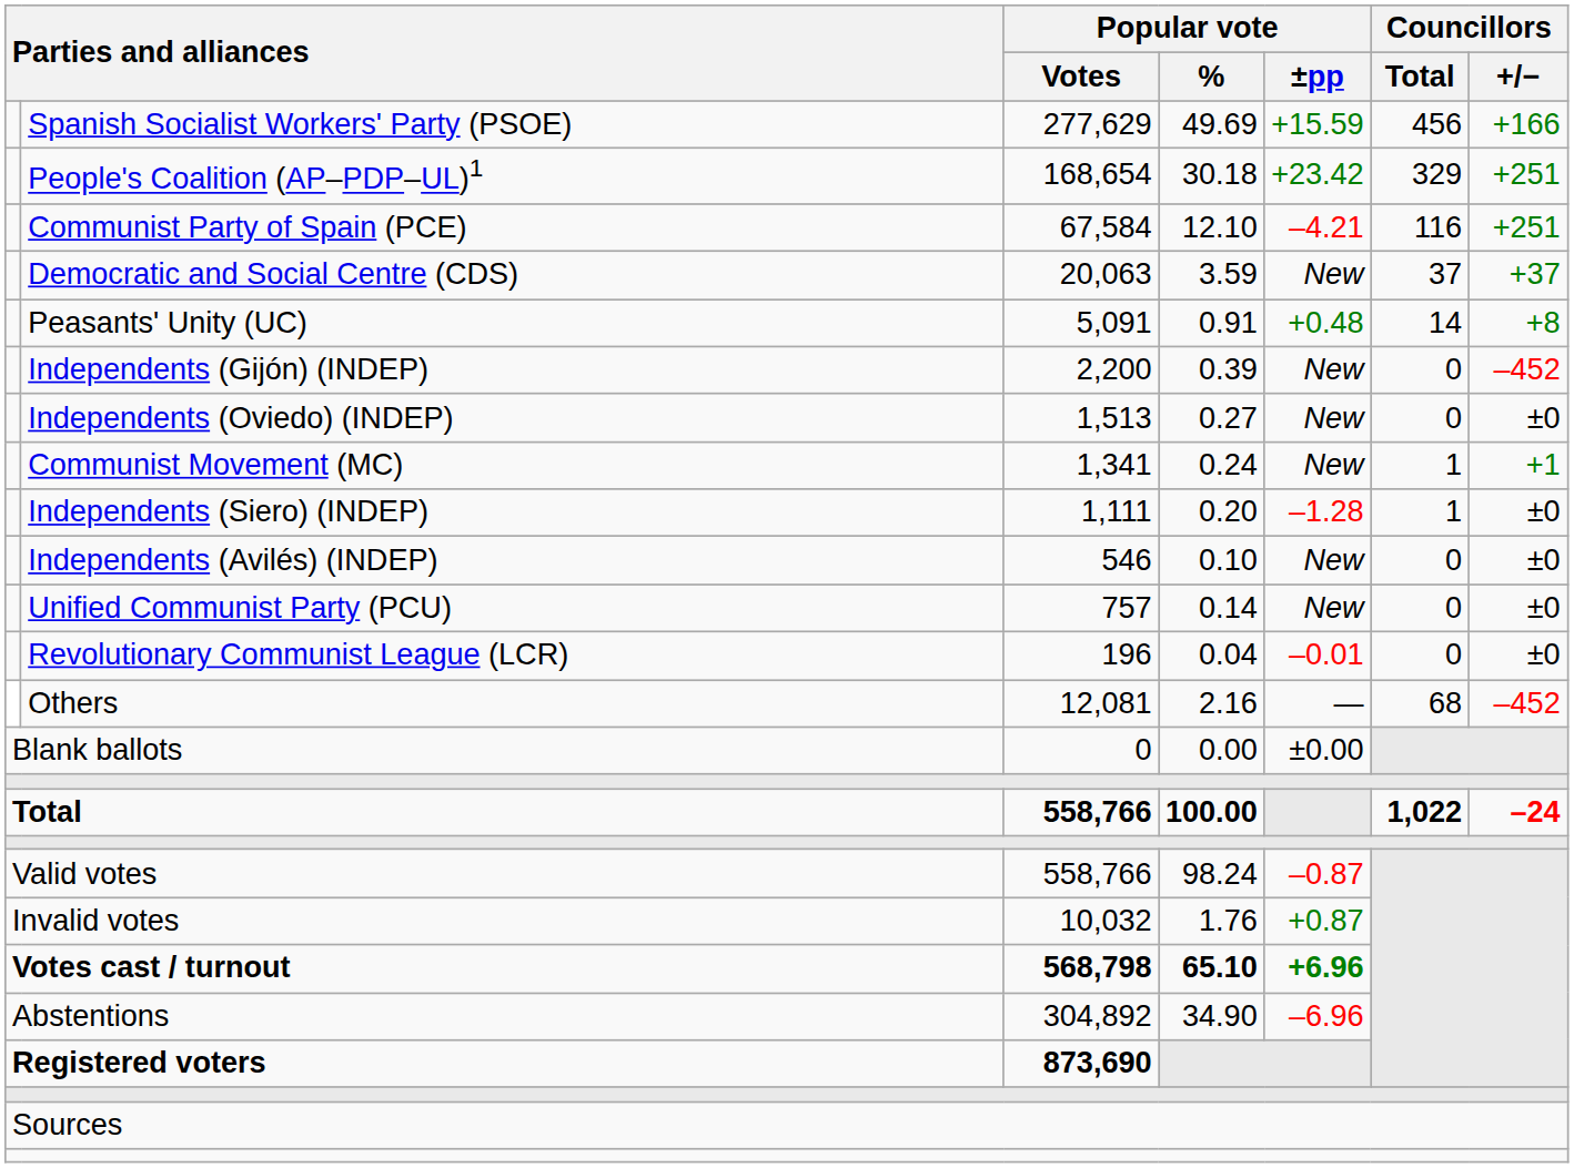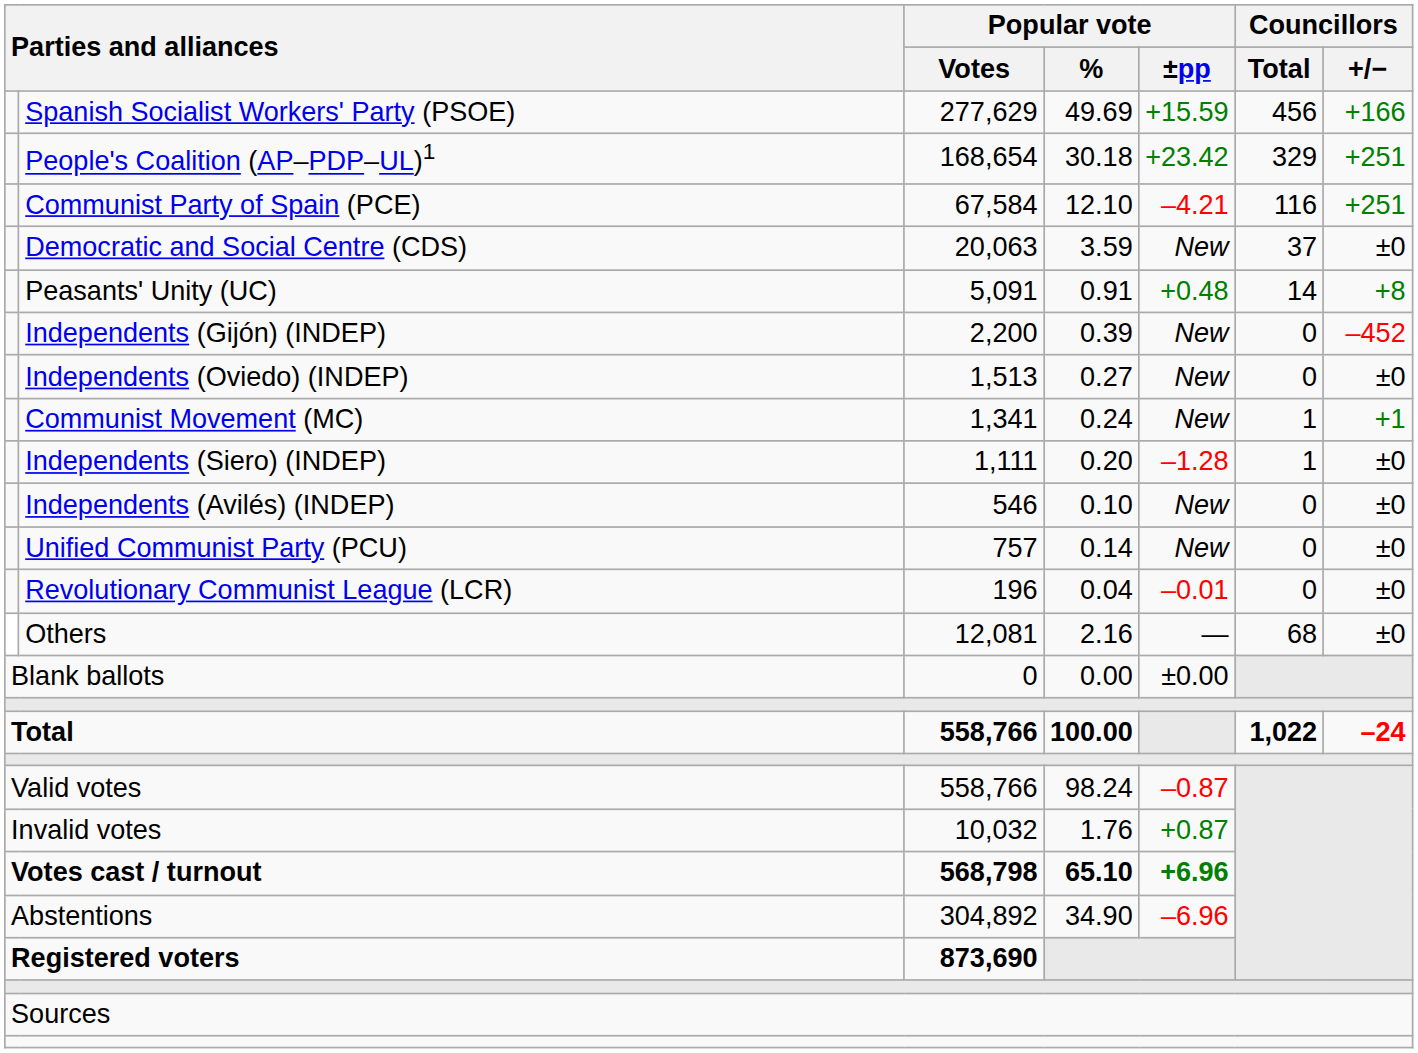Democratic and Social Centre (CDS) | Councillors / +/−: +37 -> ±0
Others | Councillors / +/−: –452 -> ±0
